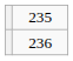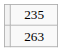row 2 | column 2: 236 -> 263
